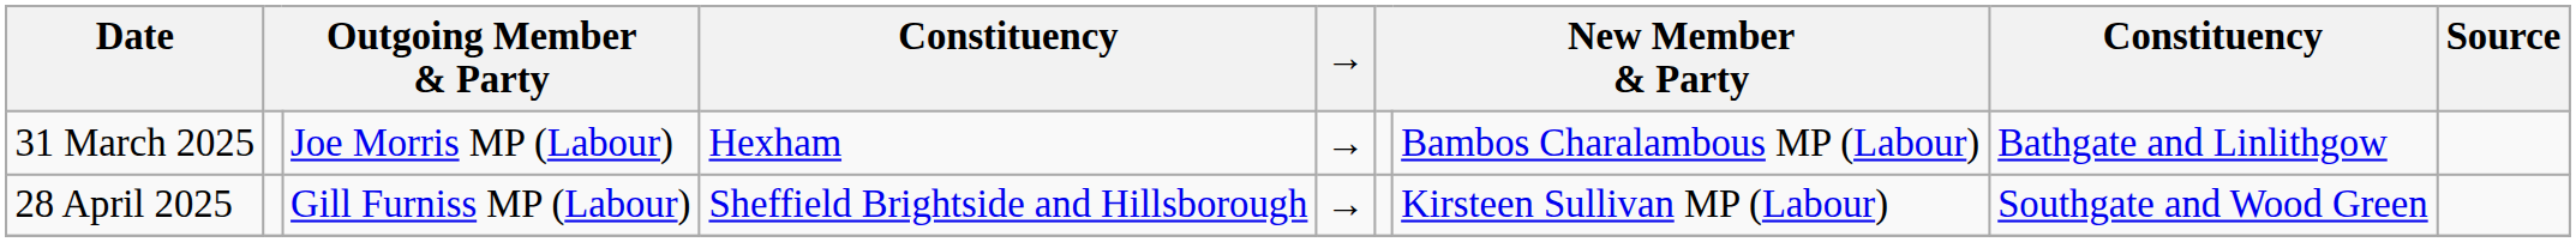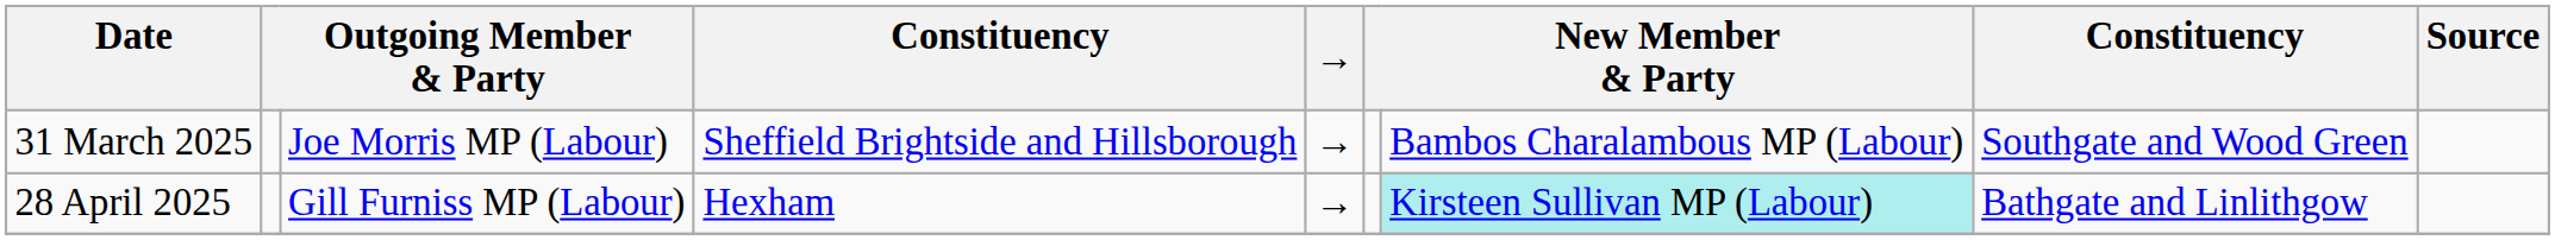31 March 2025 | column 4: Hexham -> Sheffield Brightside and Hillsborough
31 March 2025 | column 8: Bathgate and Linlithgow -> Southgate and Wood Green
28 April 2025 | column 4: Sheffield Brightside and Hillsborough -> Hexham
28 April 2025 | column 7: no background -> paleturquoise background
28 April 2025 | column 8: Southgate and Wood Green -> Bathgate and Linlithgow
